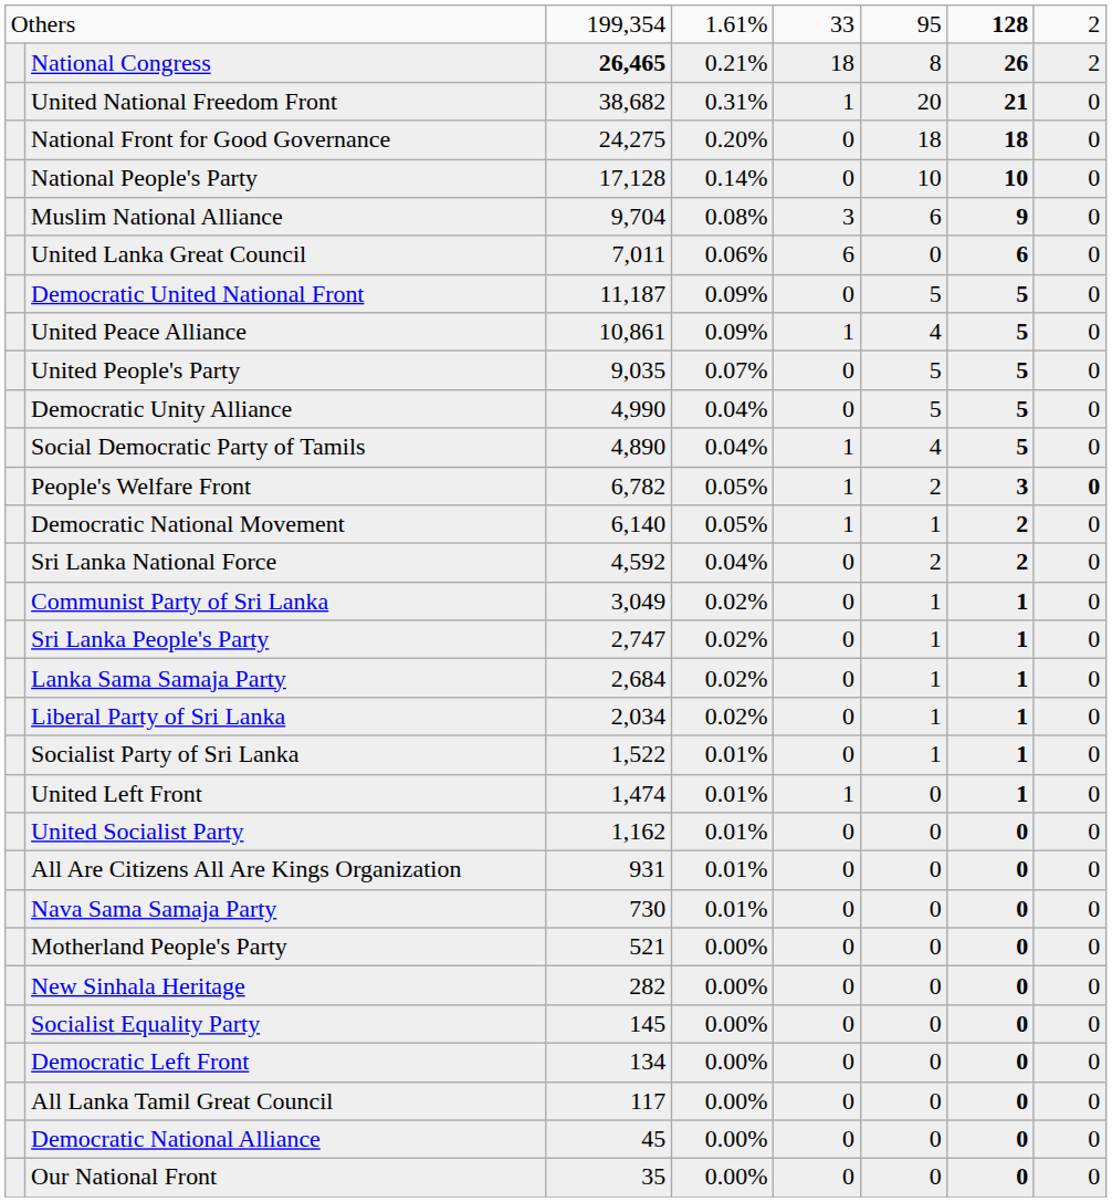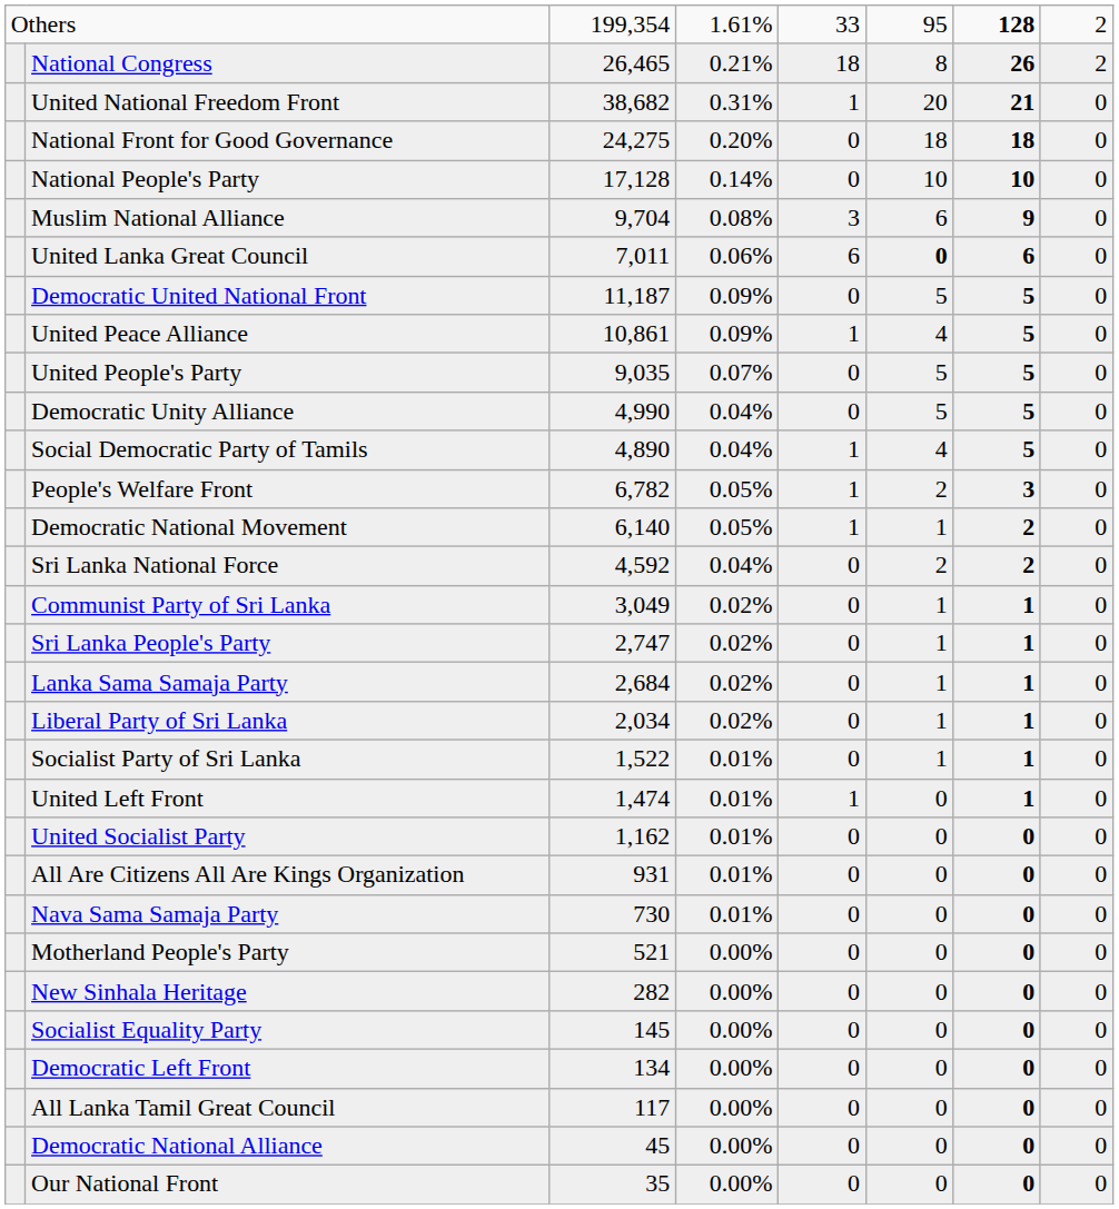National Congress | column 3: bold -> normal
United Lanka Great Council | column 6: normal -> bold
People's Welfare Front | column 8: bold -> normal
